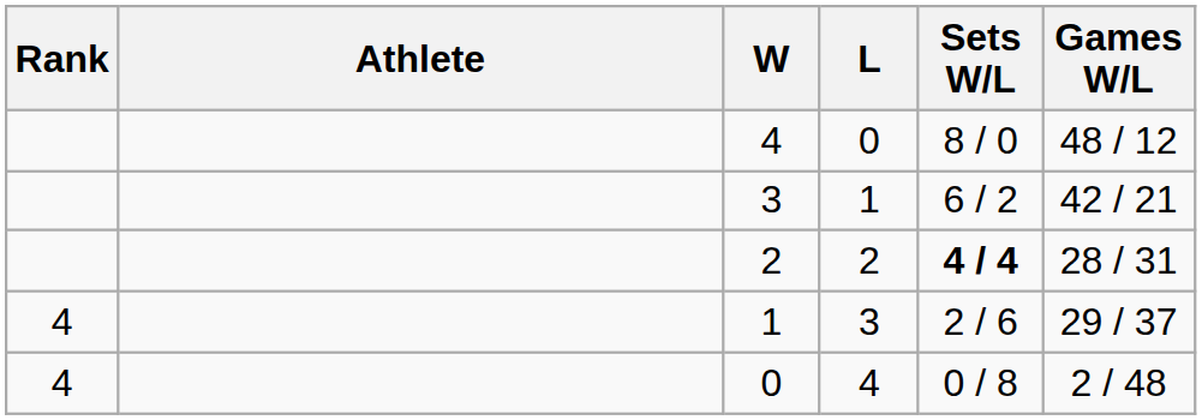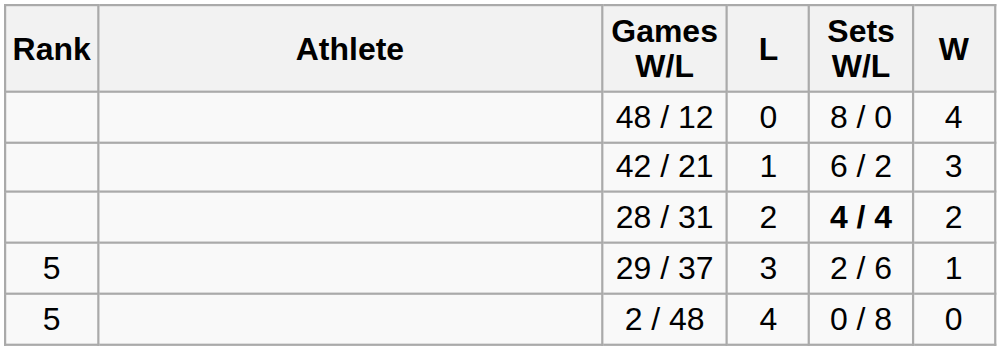columns swapped: W <-> Games W/L
row 5 | Rank: 4 -> 5
row 6 | Rank: 4 -> 5
